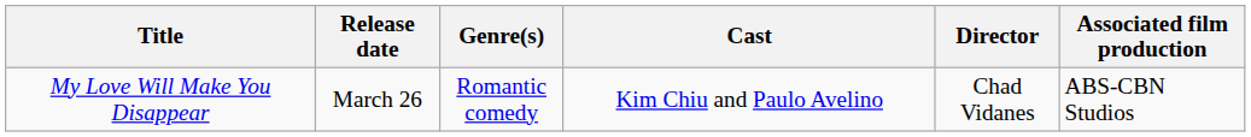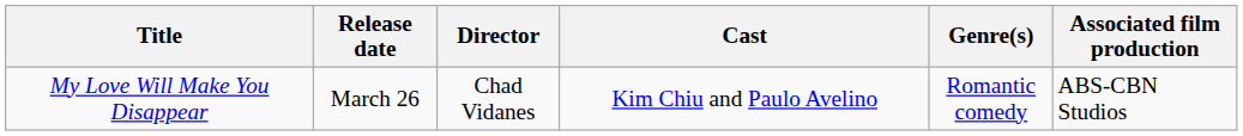columns swapped: Director <-> Genre(s)
